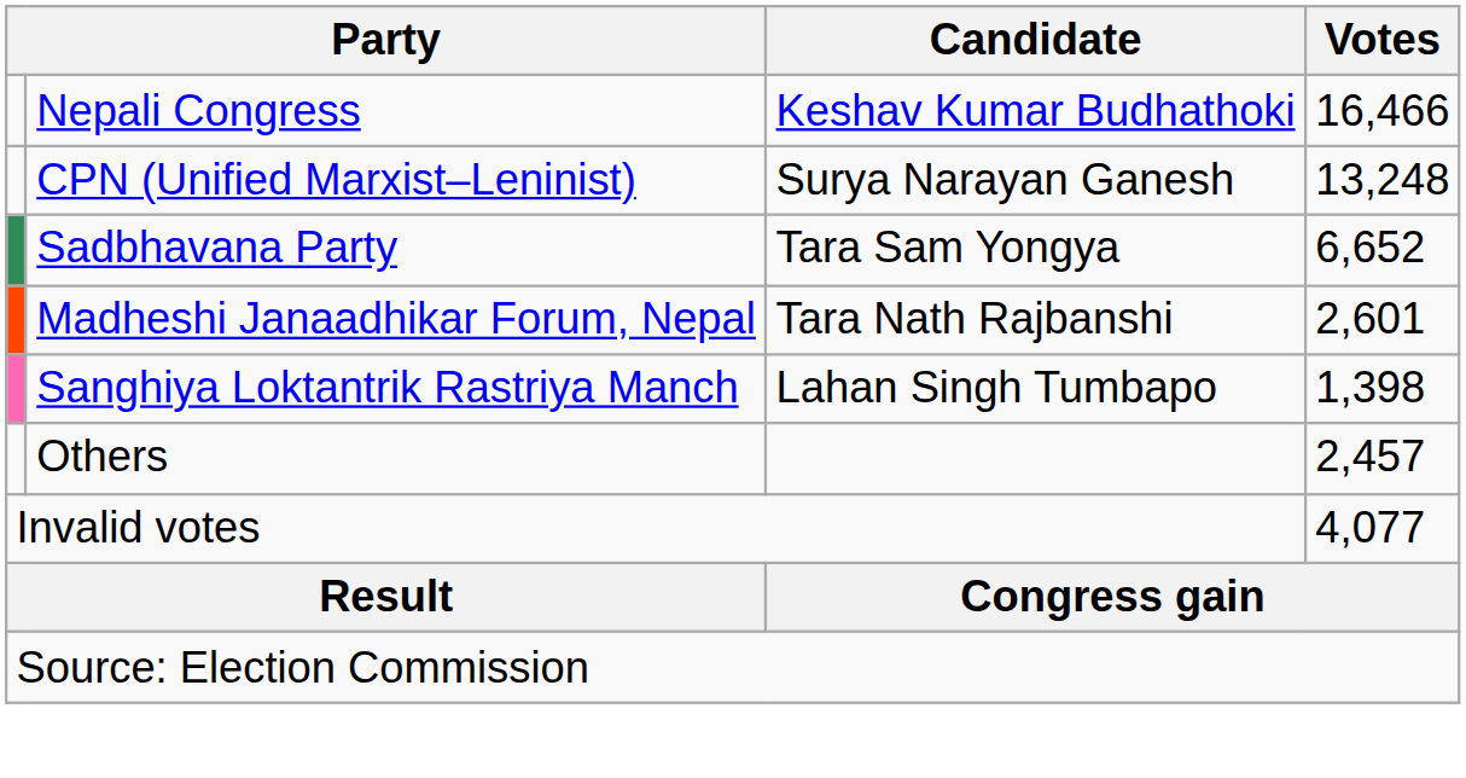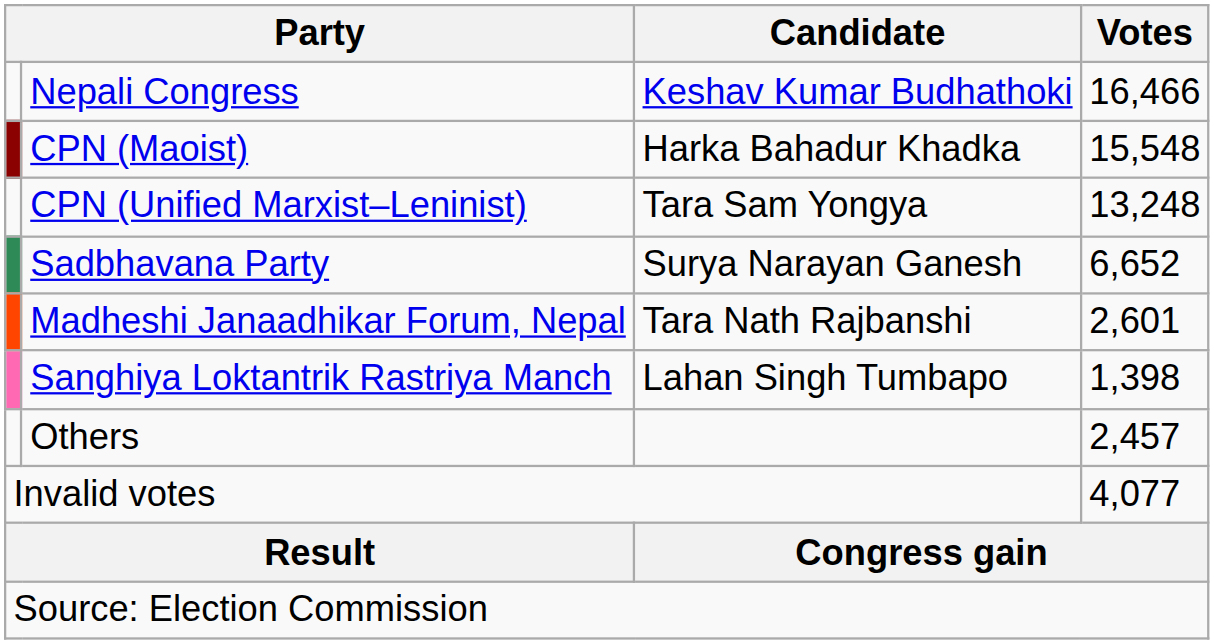+ row: CPN (Maoist) | Harka Bahadur Khadka | 15,548
CPN (Unified Marxist–Leninist) | Candidate: Surya Narayan Ganesh -> Tara Sam Yongya
Sadbhavana Party | Candidate: Tara Sam Yongya -> Surya Narayan Ganesh
